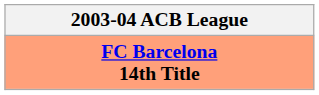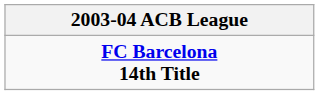row 2 | column 1: lightsalmon background -> no background
